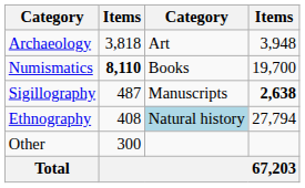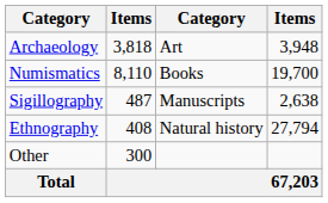Numismatics | column 2: bold -> normal
Sigillography | column 4: bold -> normal
Ethnography | column 3: lightblue background -> no background
